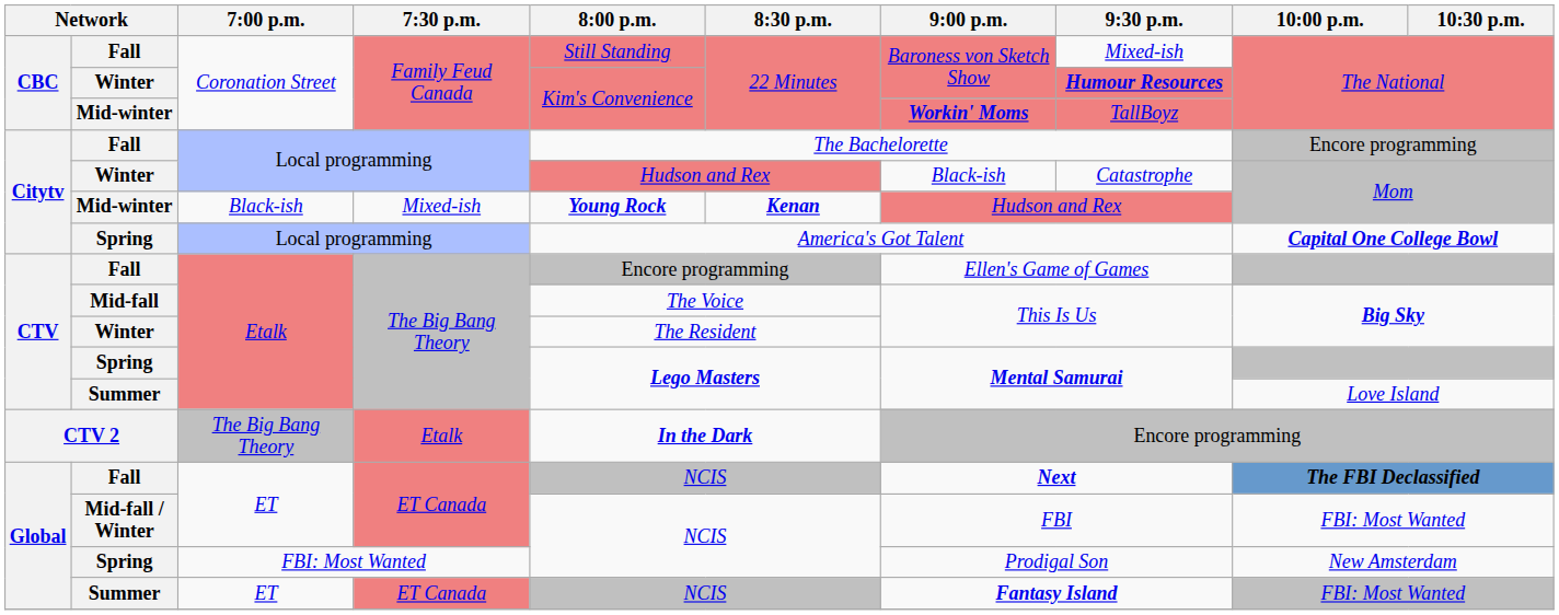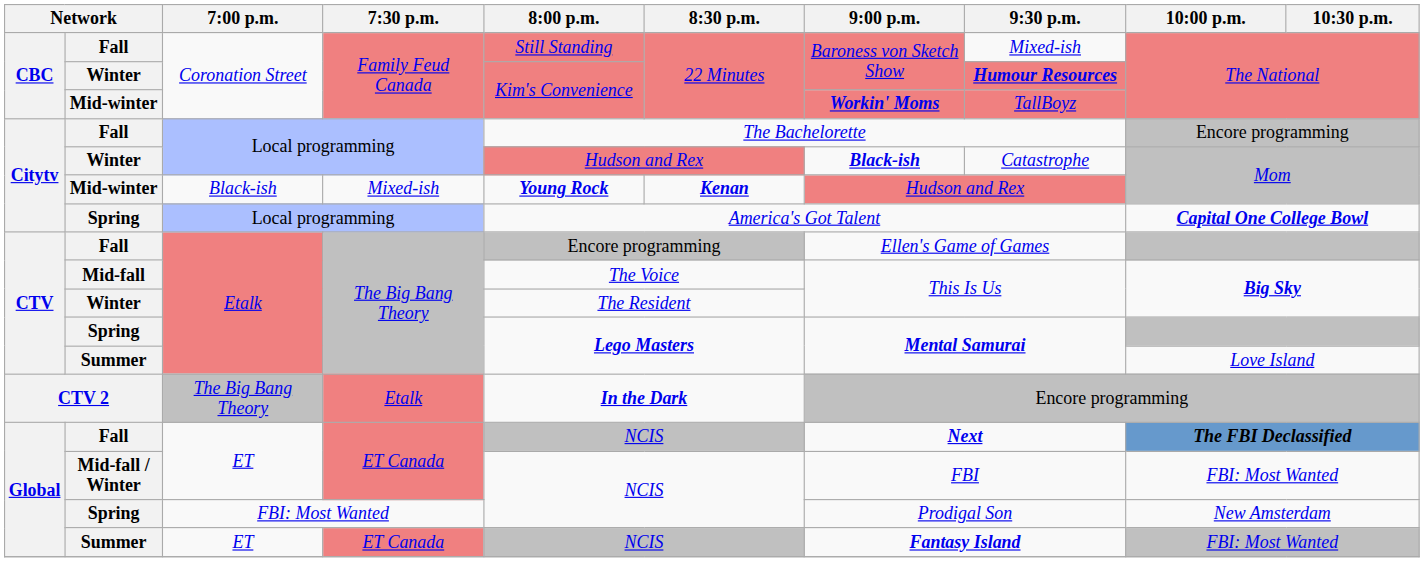Winter / Local programming | 9:00 p.m.: normal -> bold
